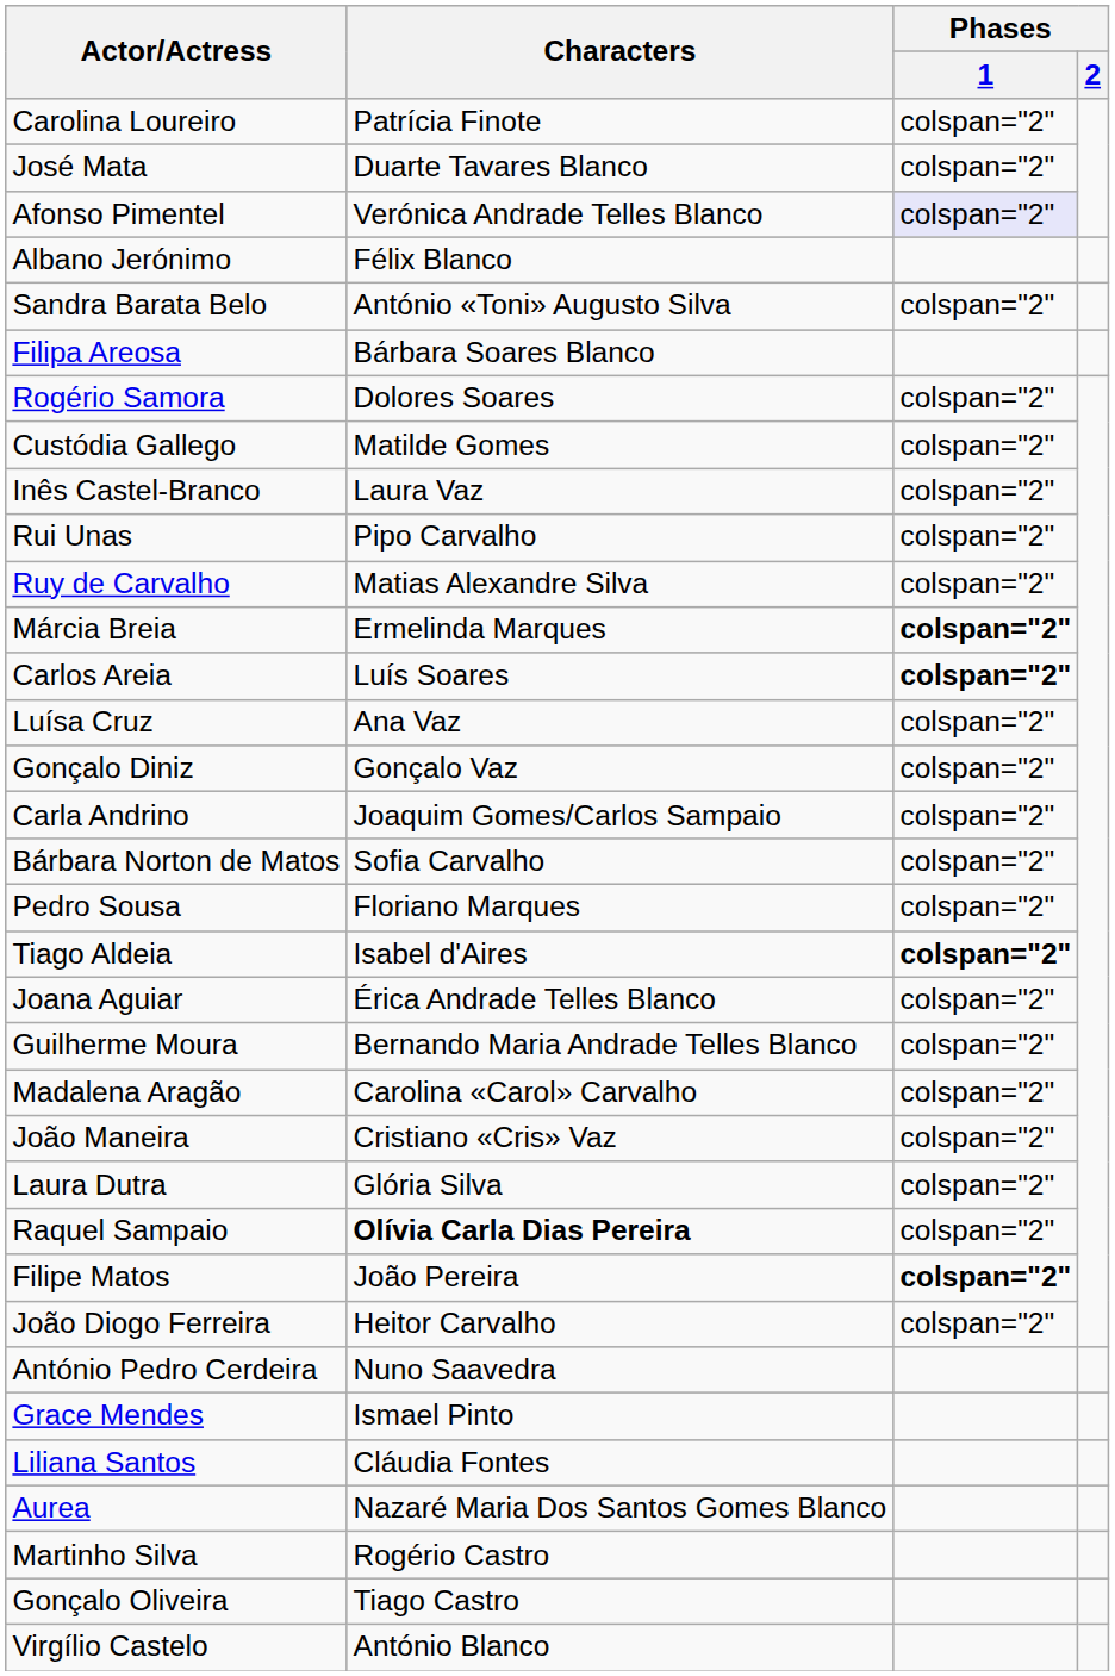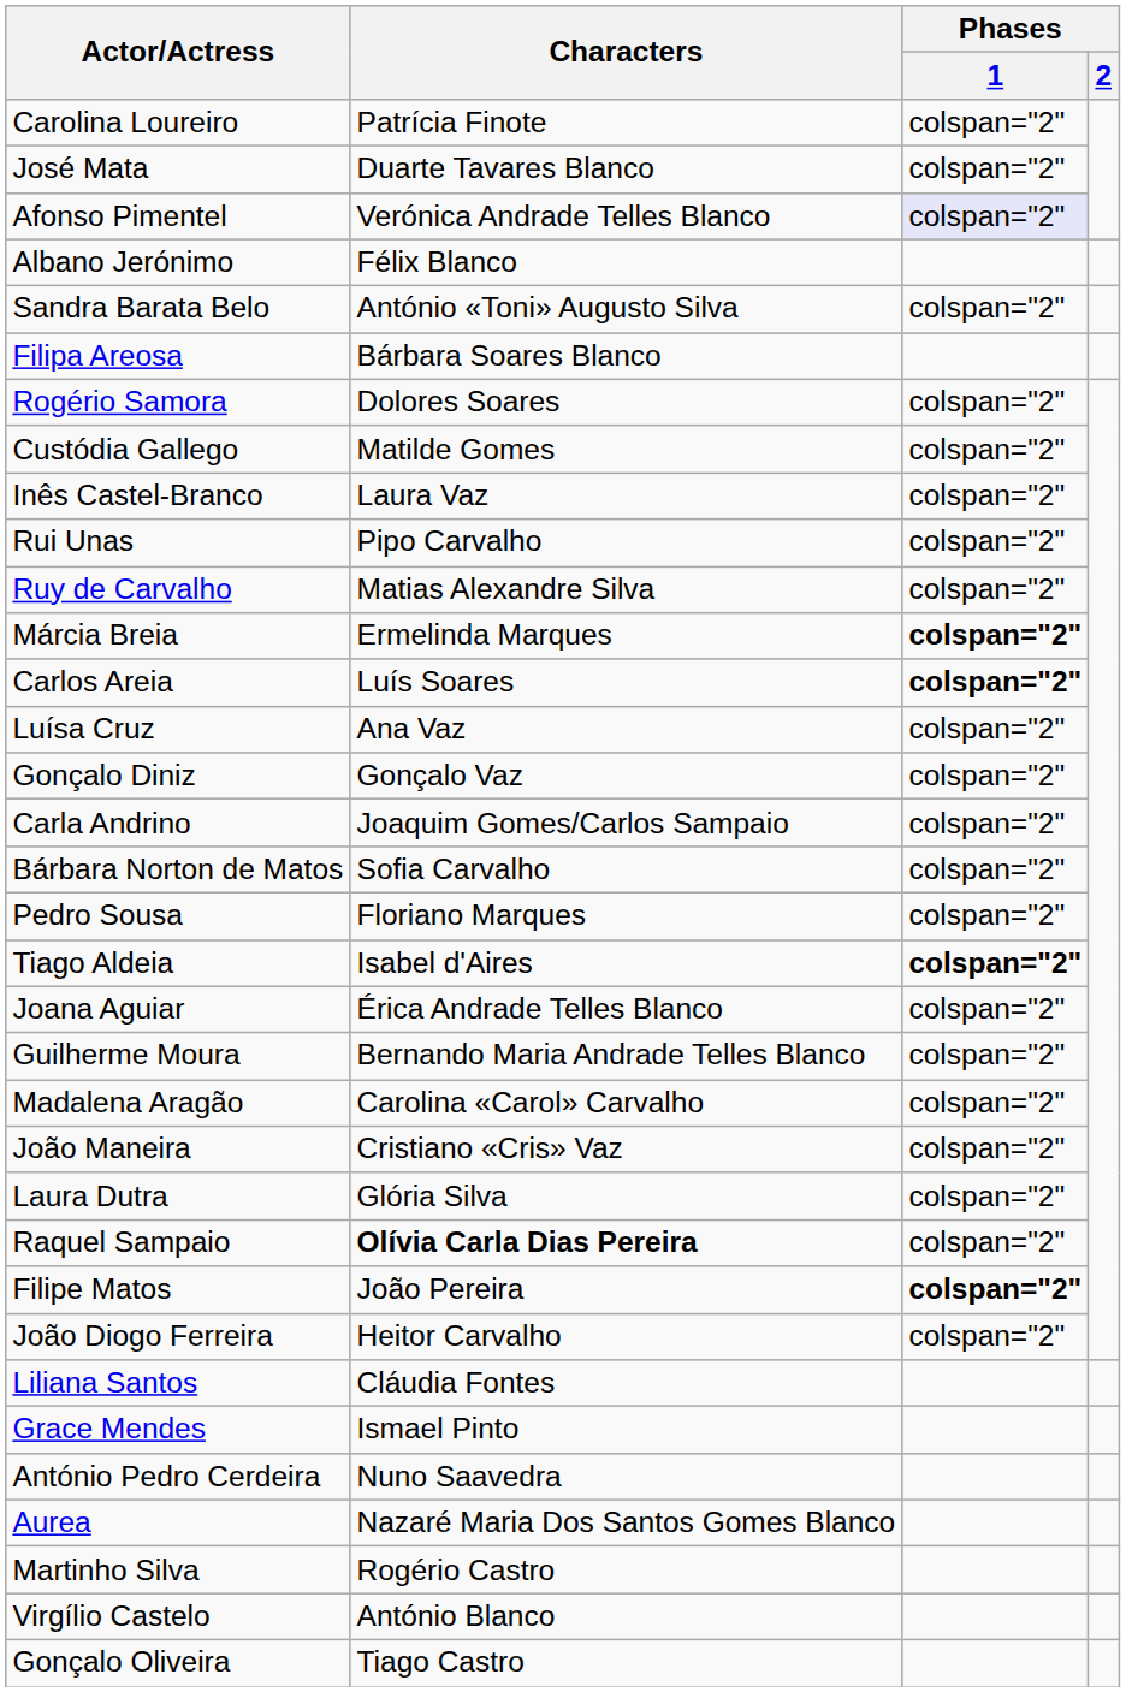rows swapped: Liliana Santos <-> António Pedro Cerdeira
rows swapped: Virgílio Castelo <-> Gonçalo Oliveira
